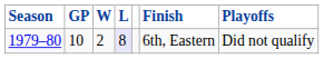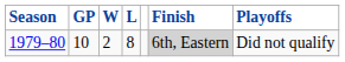1979–80 | column 4: lavender background -> no background
1979–80 | column 6: no background -> lightgrey background
